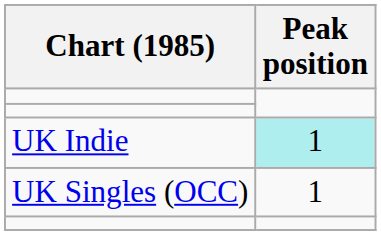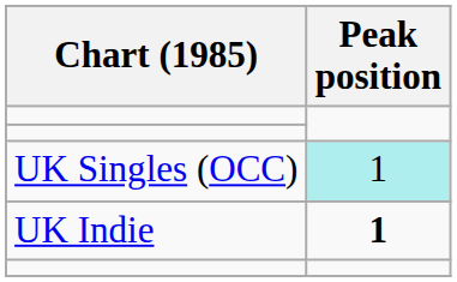row 4 | Chart (1985): UK Indie -> UK Singles (OCC)
row 5 | Chart (1985): UK Singles (OCC) -> UK Indie
row 5 | Peak position: normal -> bold
